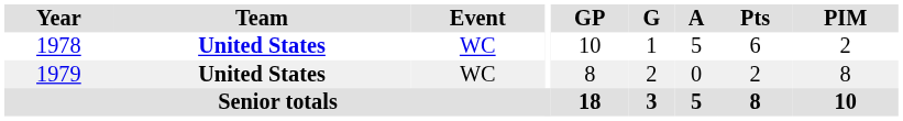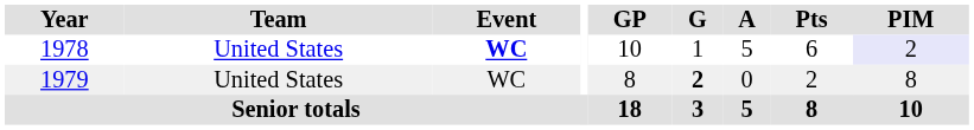1978 | Team: bold -> normal
1978 | Event: normal -> bold
1978 | PIM: no background -> lavender background
1979 | Team: bold -> normal
1979 | G: normal -> bold
